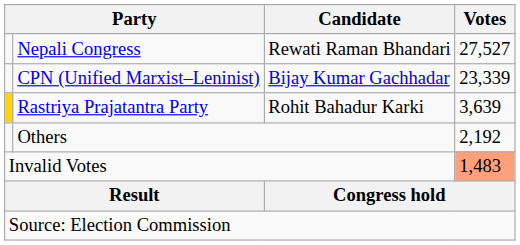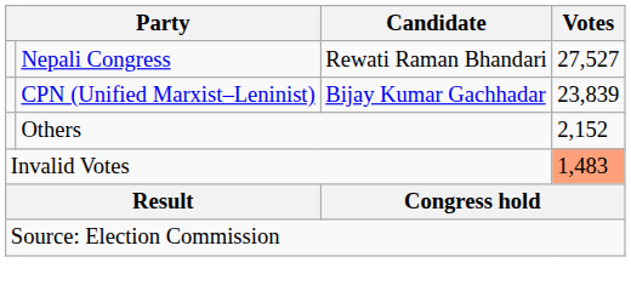CPN (Unified Marxist–Leninist) | Votes: 23,339 -> 23,839
- row: Rastriya Prajatantra Party | Rohit Bahadur Karki | 3,639
Others | Votes: 2,192 -> 2,152
